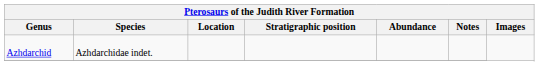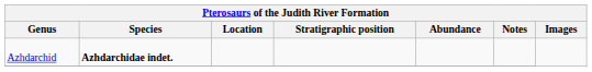Azhdarchid | Species: normal -> bold
